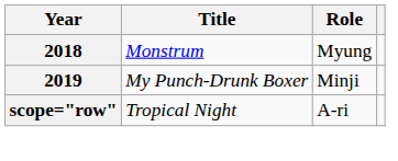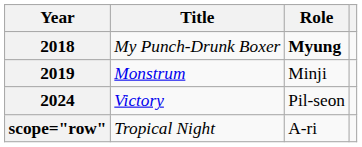2018 | Title: Monstrum -> My Punch-Drunk Boxer
2018 | Role: normal -> bold
2019 | Title: My Punch-Drunk Boxer -> Monstrum
+ row: 2024 | Victory | Pil-seon
